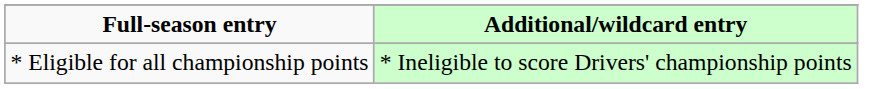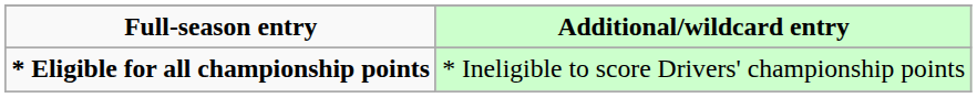row 2 | Full-season entry: normal -> bold
